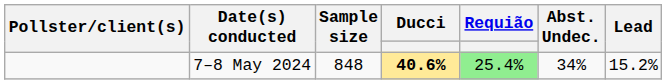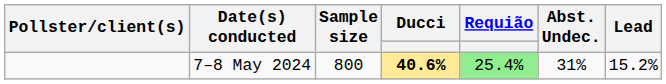7–8 May 2024 | Sample size: 848 -> 800
7–8 May 2024 | Abst. Undec.: 34% -> 31%
